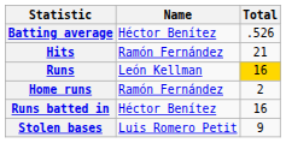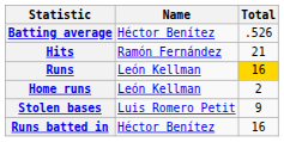Home runs | Name: Ramón Fernández -> León Kellman
rows swapped: Runs batted in <-> Stolen bases
